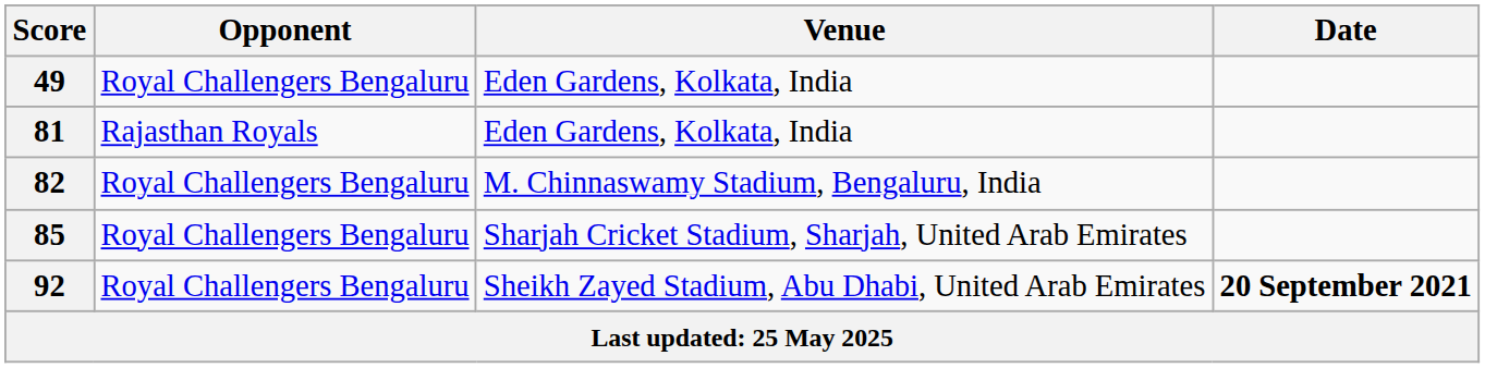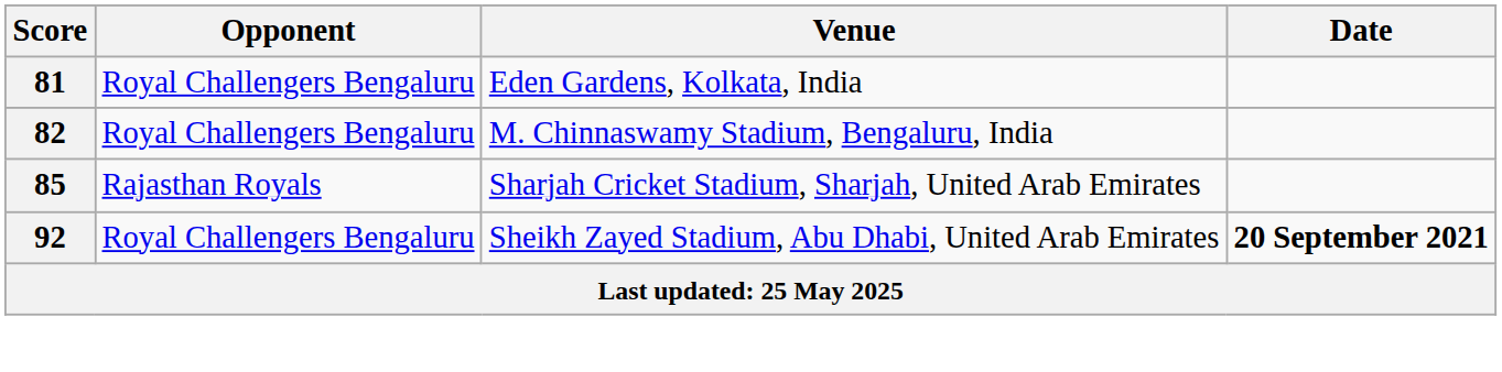- row: 49 | Royal Challengers Bengaluru | Eden Gardens, Kolkata, India
81 | Opponent: Rajasthan Royals -> Royal Challengers Bengaluru
85 | Opponent: Royal Challengers Bengaluru -> Rajasthan Royals
